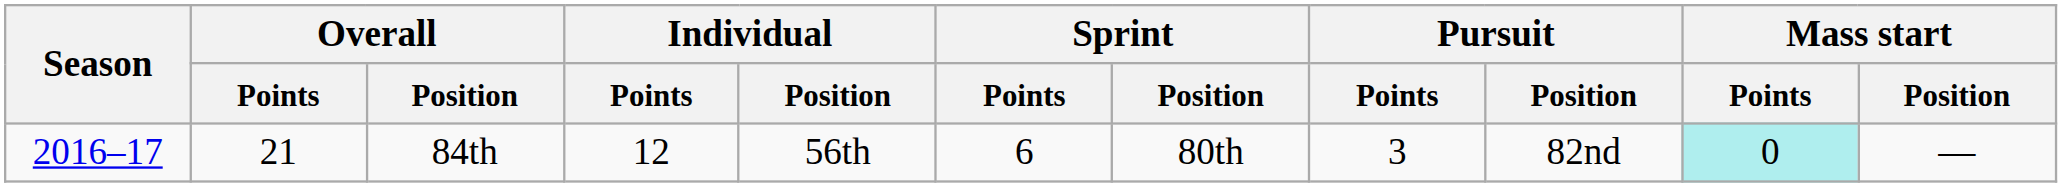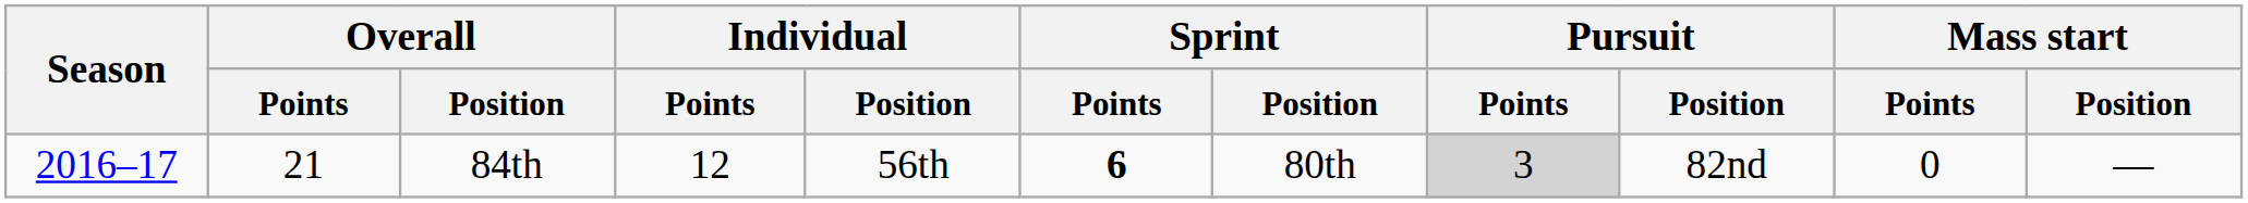84th | Sprint / Points: normal -> bold
84th | Pursuit / Points: no background -> lightgrey background
84th | Mass start / Points: paleturquoise background -> no background
